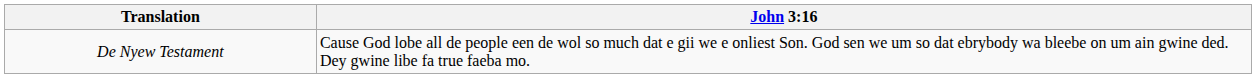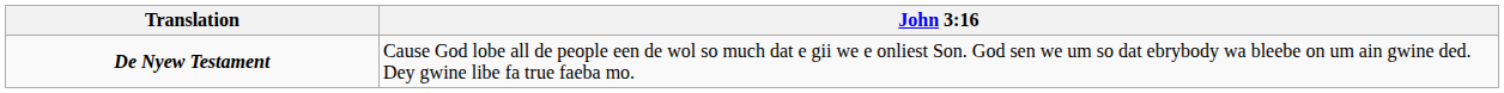row 2 | Translation: normal -> bold
